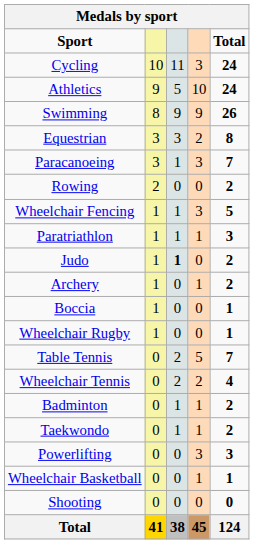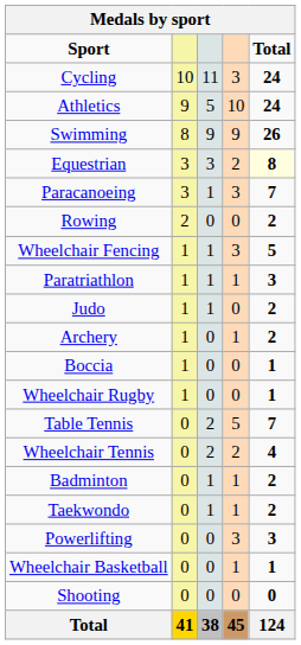Equestrian | Total: no background -> lightyellow background
Judo | column 3: bold -> normal
